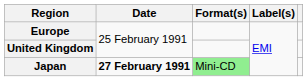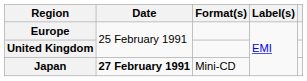Japan | Format(s): lightgreen background -> no background
